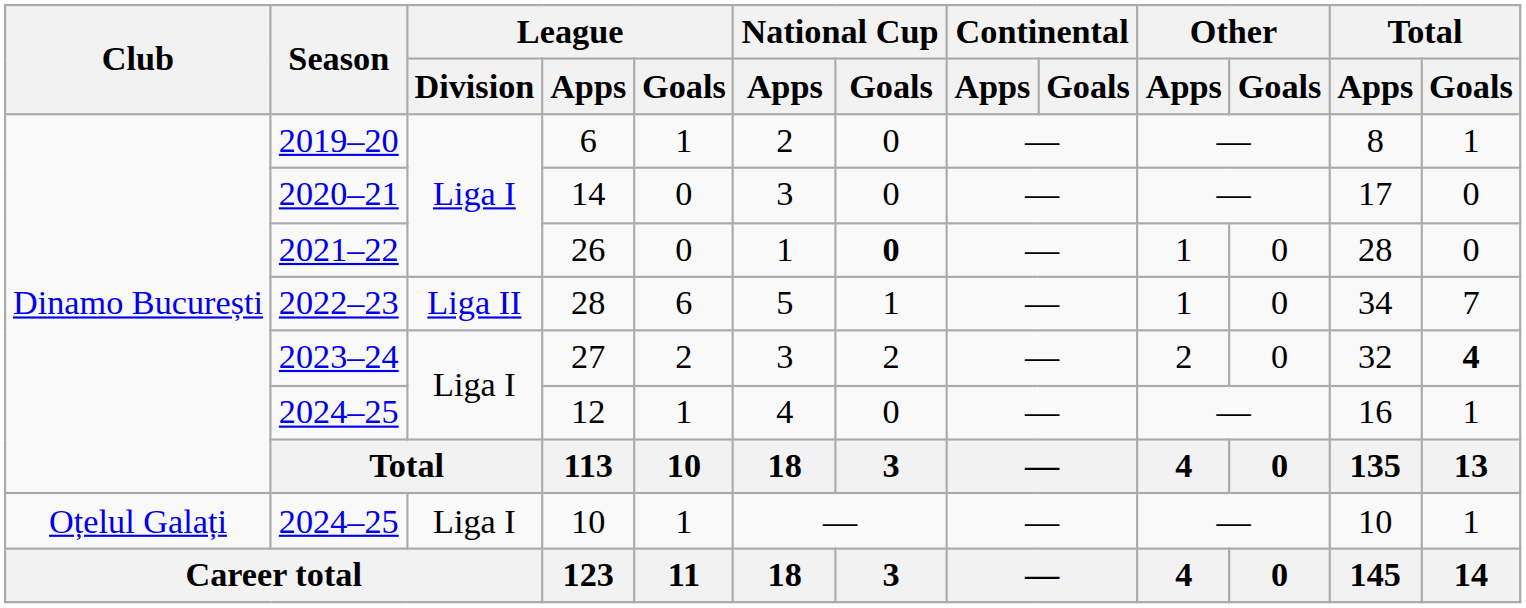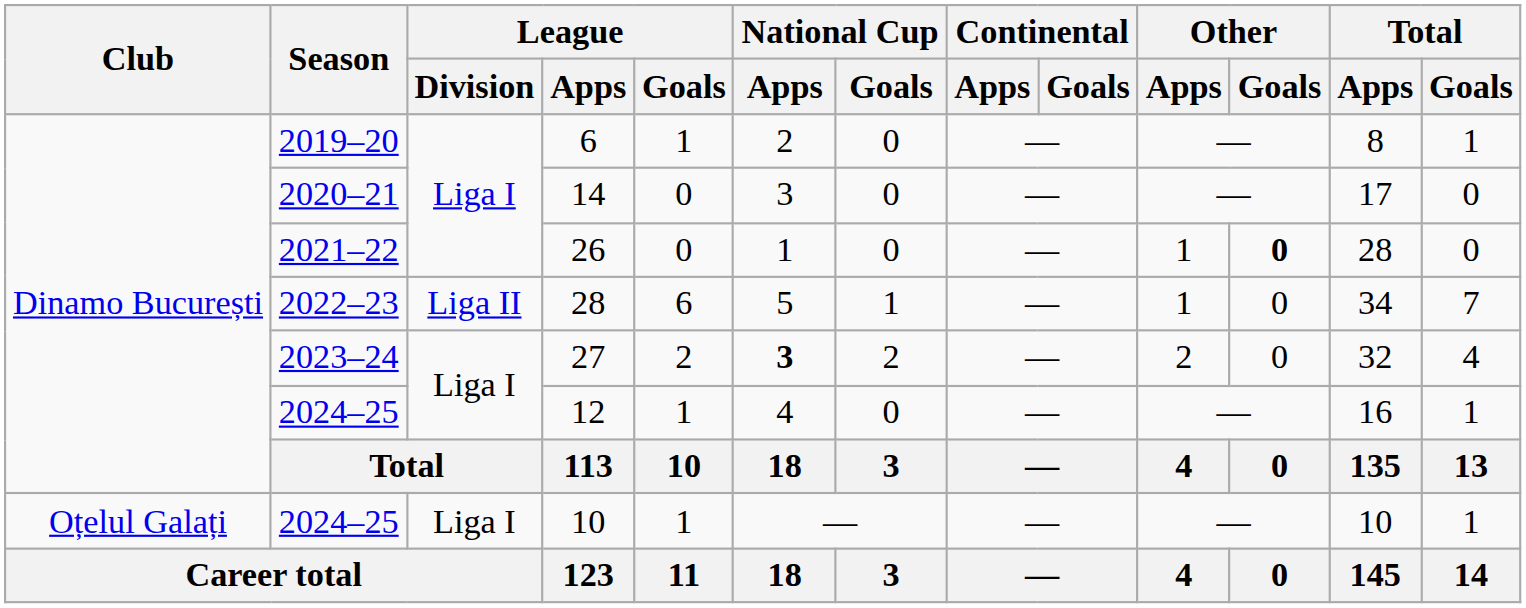26 | National Cup / Goals: bold -> normal
26 | Other / Goals: normal -> bold
27 | National Cup / Apps: normal -> bold
27 | Total / Goals: bold -> normal
